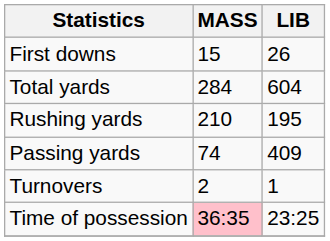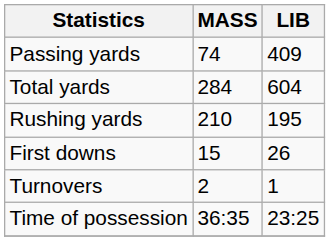rows swapped: First downs <-> Passing yards
Time of possession | MASS: pink background -> no background
